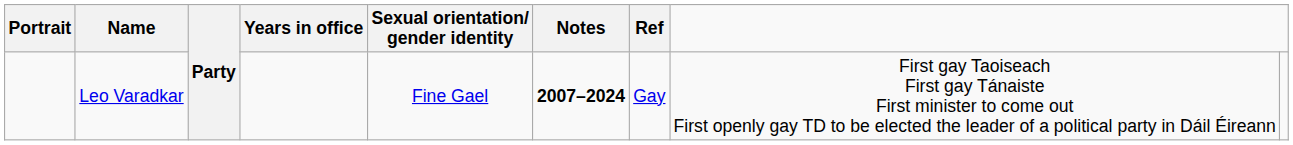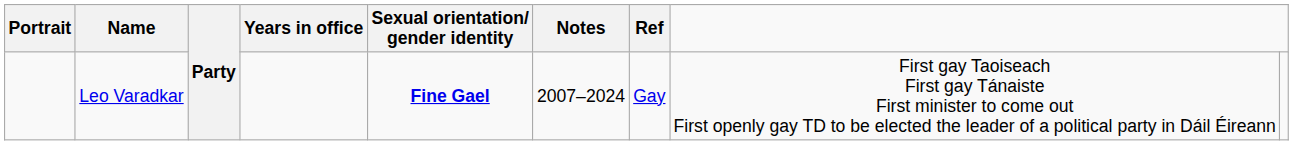Leo Varadkar | Sexual orientation/ gender identity: normal -> bold
Leo Varadkar | Notes: bold -> normal
